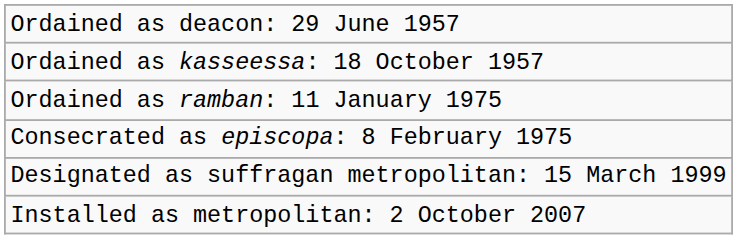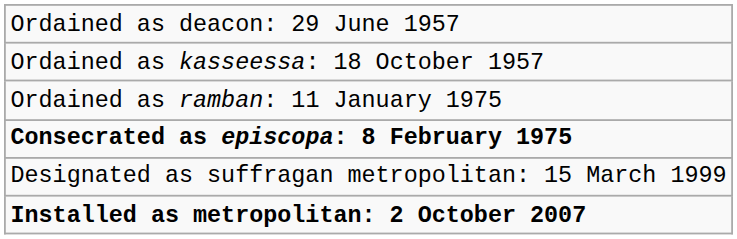row 4 | column 1: normal -> bold
row 6 | column 1: normal -> bold
